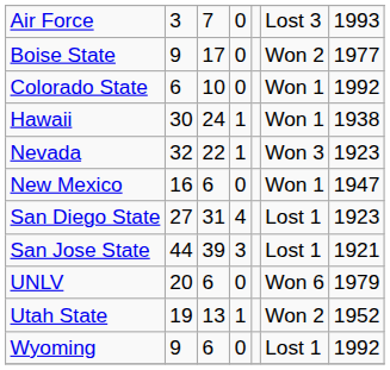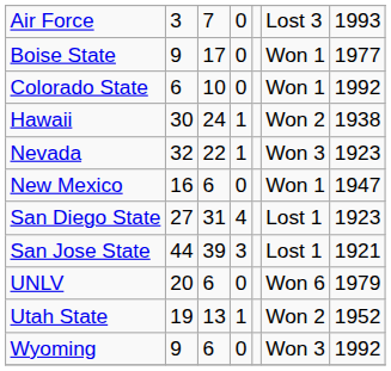Boise State | column 6: Won 2 -> Won 1
Hawaii | column 6: Won 1 -> Won 2
Wyoming | column 6: Lost 1 -> Won 3
